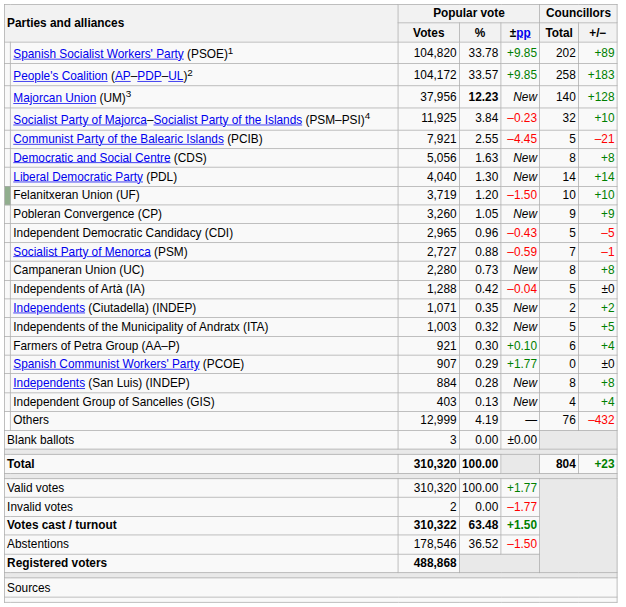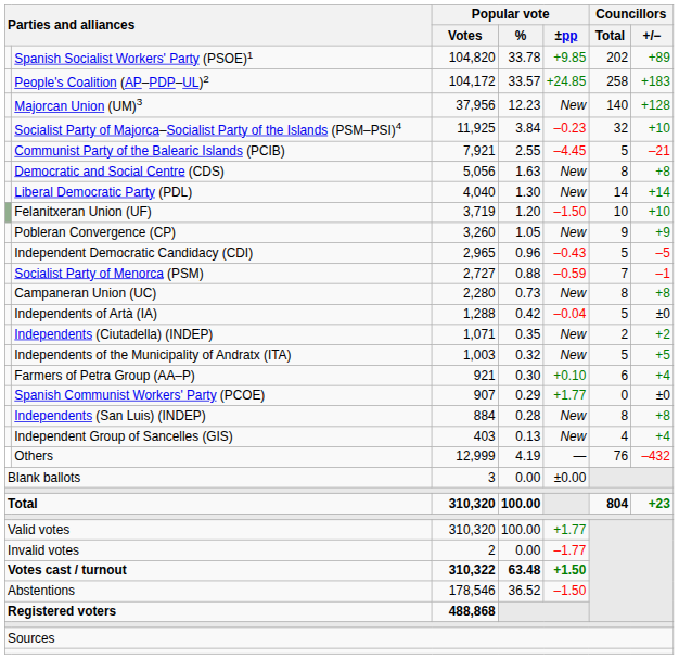People's Coalition (AP–PDP–UL)2 | Popular vote / ±pp: +9.85 -> +24.85
Majorcan Union (UM)3 | Popular vote / %: bold -> normal
